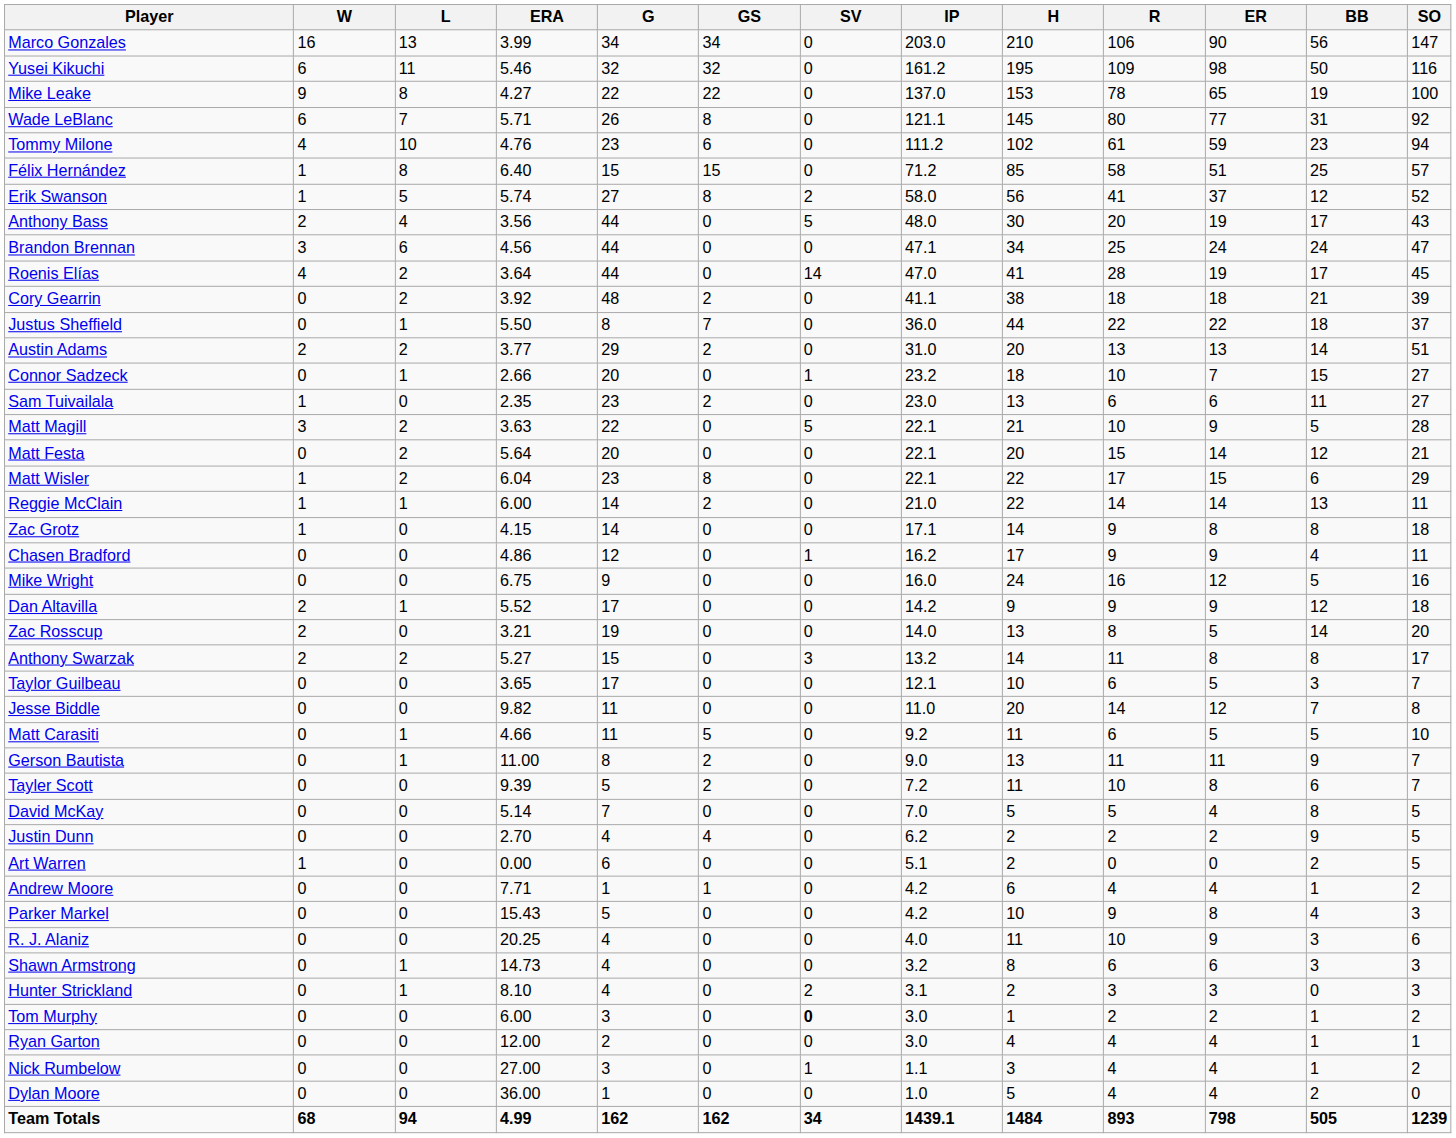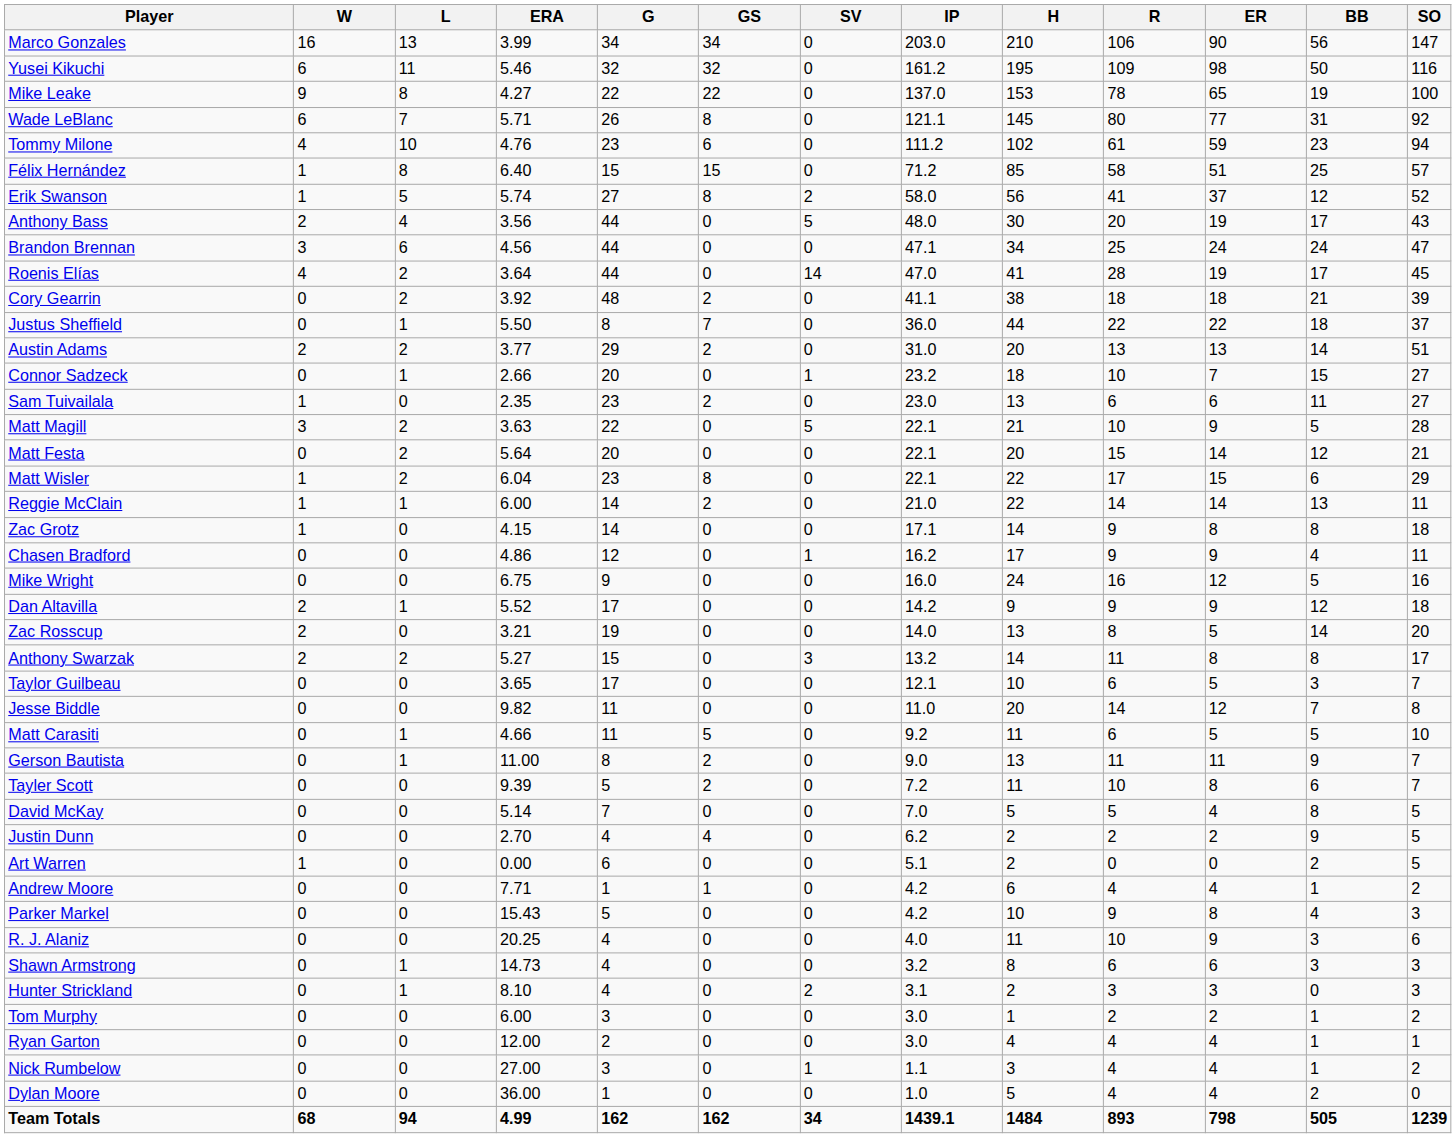Tom Murphy | SV: bold -> normal
